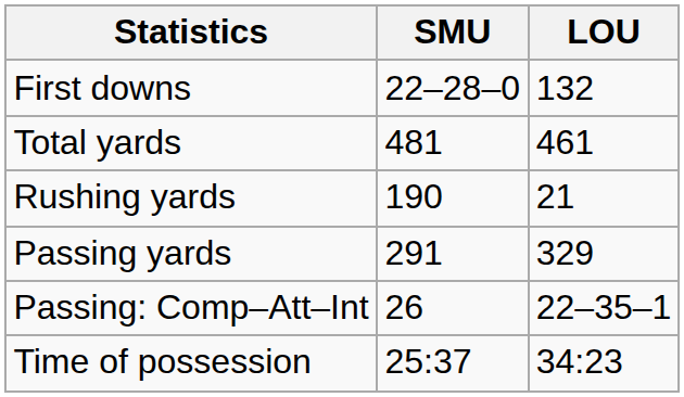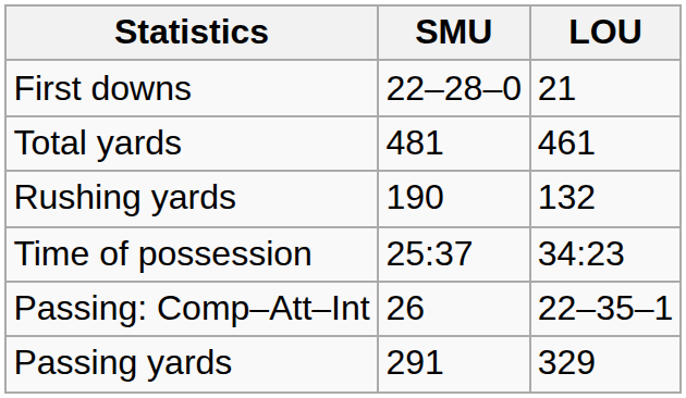First downs | LOU: 132 -> 21
Rushing yards | LOU: 21 -> 132
rows swapped: Passing yards <-> Time of possession
